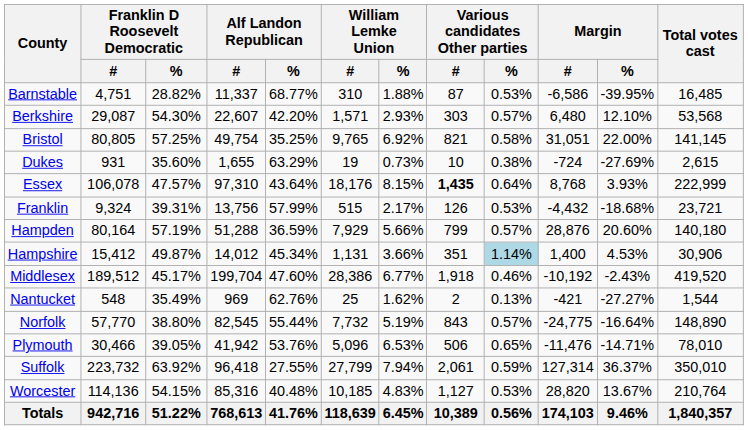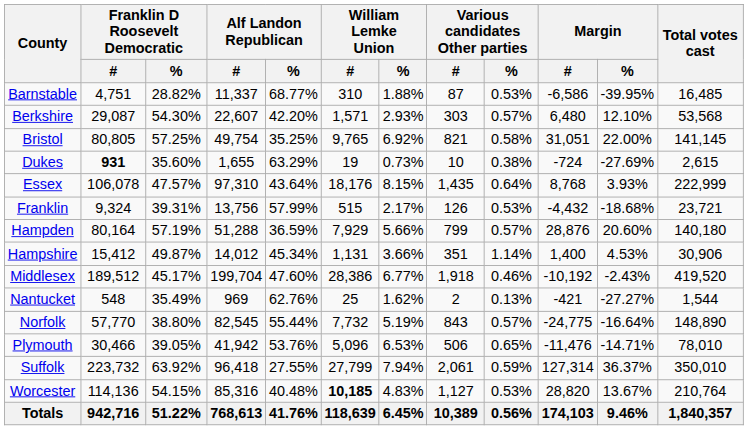Dukes | Franklin D Roosevelt Democratic / #: normal -> bold
Essex | Various candidates Other parties / #: bold -> normal
Hampshire | Various candidates Other parties / %: lightblue background -> no background
Worcester | William Lemke Union / #: normal -> bold
